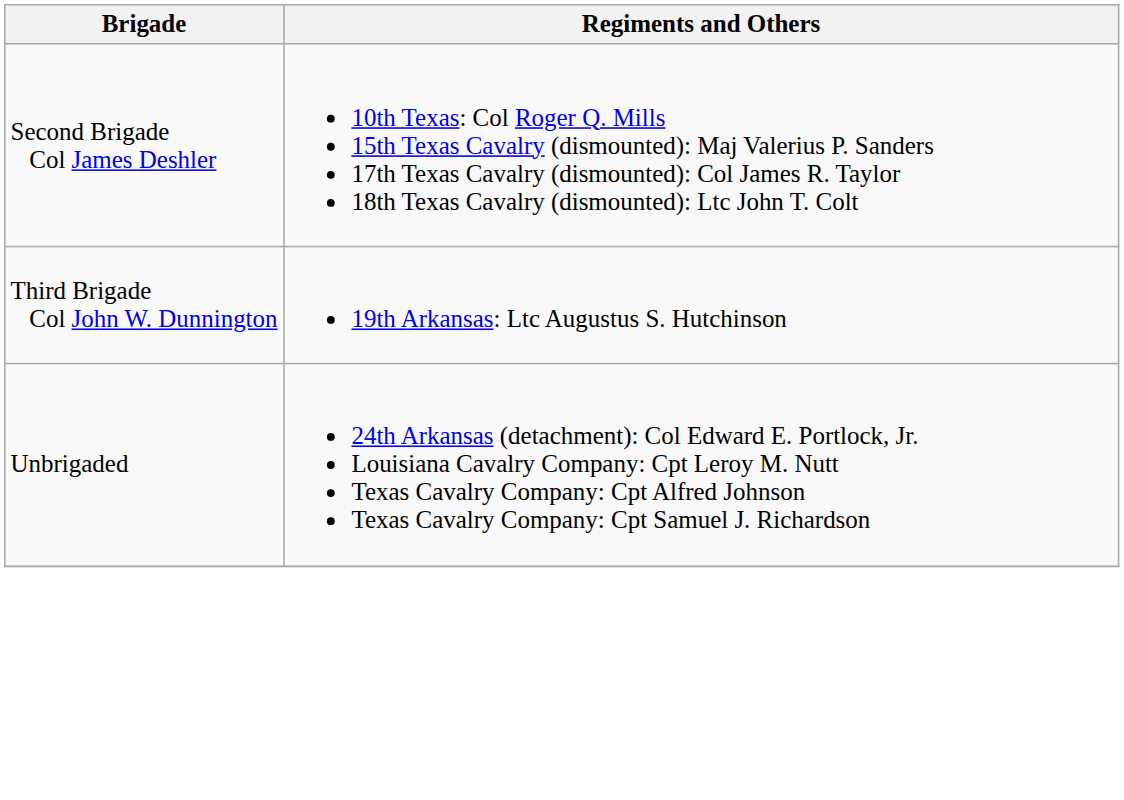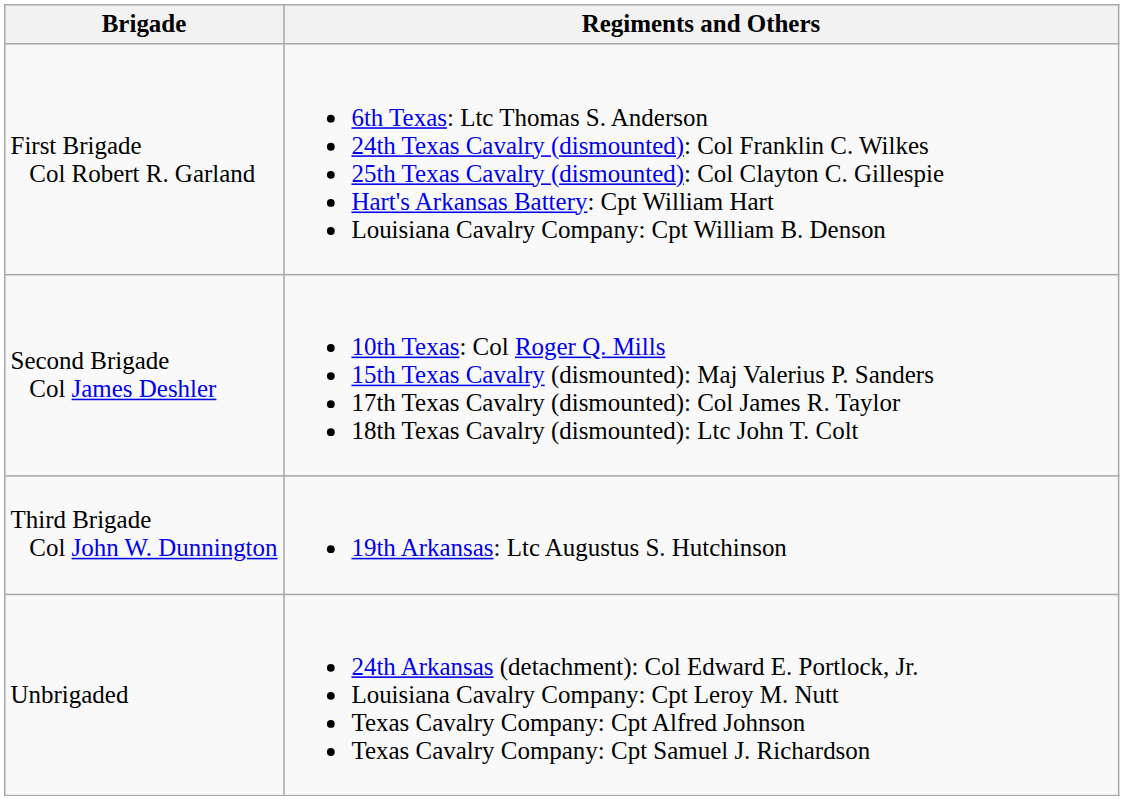+ row: First Brigade Col Robert R. Garland | 6th Texas: Ltc Thomas S. Anderson 24th Texas Cavalry (dismounted): Col Franklin C. Wilkes 25th Texas Cavalry (dismounted): Col Clayton C. Gillespie Hart's Arkansas Battery: Cpt William Hart Louisiana Cavalry Company: Cpt William B. Denson
